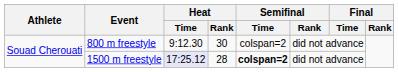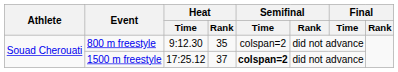800 m freestyle | Heat / Rank: 30 -> 35
1500 m freestyle | Heat / Time: lavender background -> no background
1500 m freestyle | Heat / Rank: 28 -> 37
